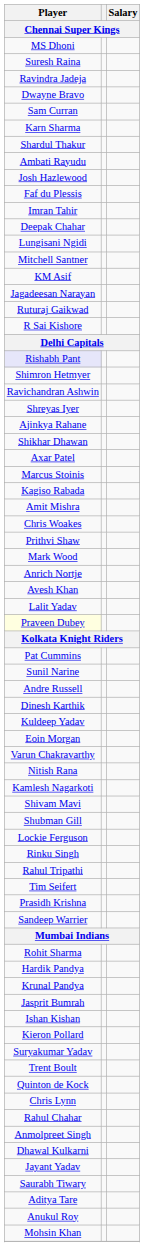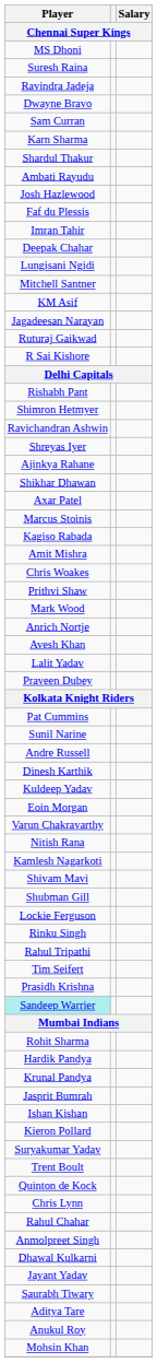Rishabh Pant | Player: lavender background -> no background
Praveen Dubey | Player: lightyellow background -> no background
Sandeep Warrier | Player: no background -> paleturquoise background
